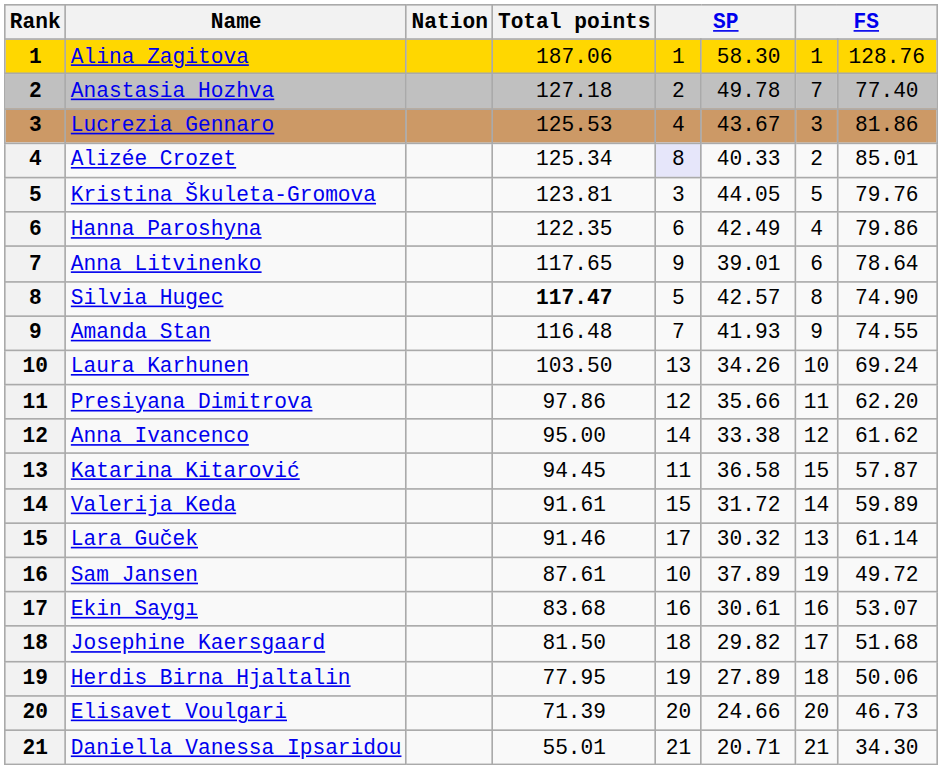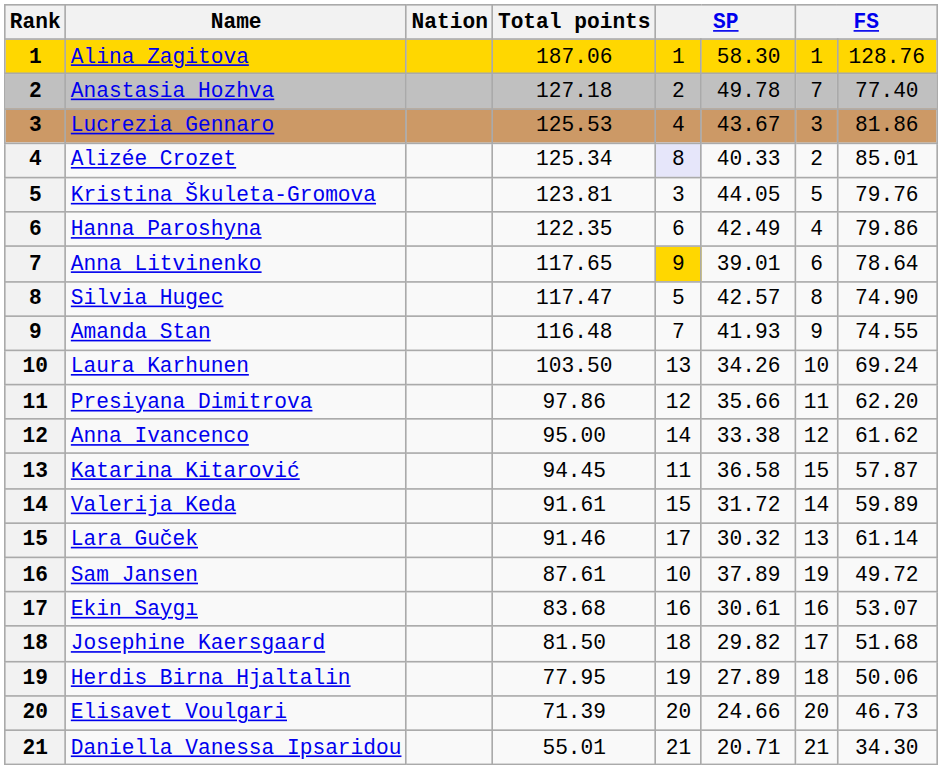Anna Litvinenko | column 5: no background -> gold background
Silvia Hugec | Total points: bold -> normal
